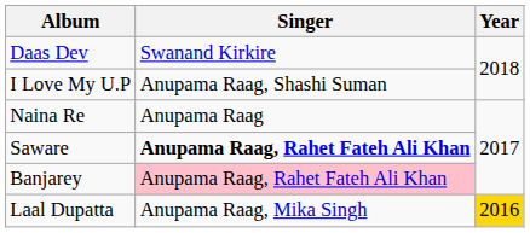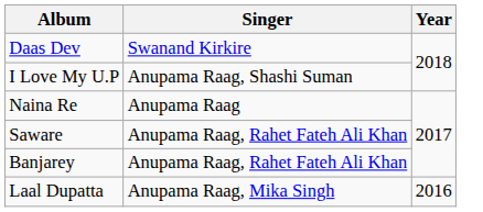Saware | Singer: bold -> normal
Banjarey | Singer: pink background -> no background
Laal Dupatta | Year: gold background -> no background
